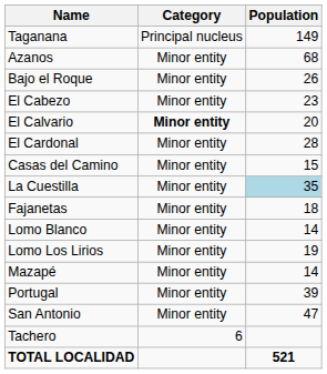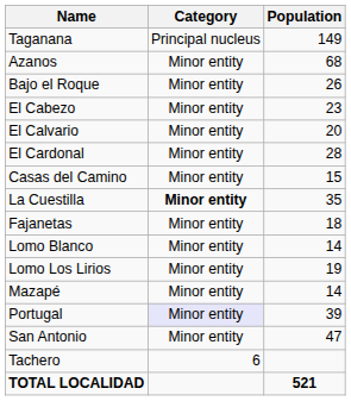El Calvario | Category: bold -> normal
La Cuestilla | Category: normal -> bold
La Cuestilla | Population: lightblue background -> no background
Portugal | Category: no background -> lavender background
